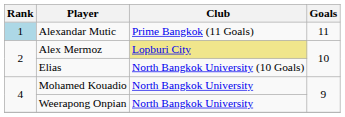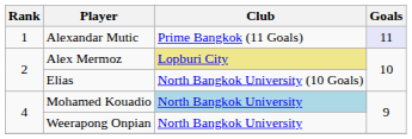Alexandar Mutic | Rank: lightblue background -> no background
Alexandar Mutic | Goals: no background -> lavender background
Mohamed Kouadio | Club: no background -> lightblue background
